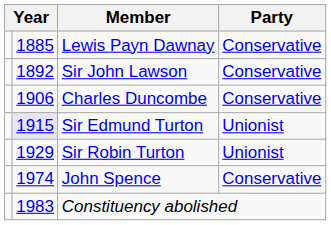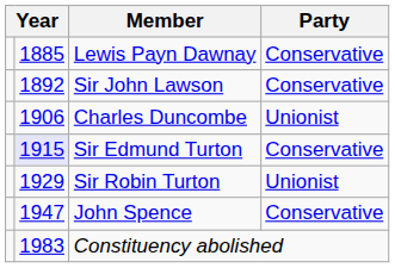Charles Duncombe | Party: Conservative -> Unionist
Sir Edmund Turton | Party: Unionist -> Conservative
John Spence | column 2: 1974 -> 1947
